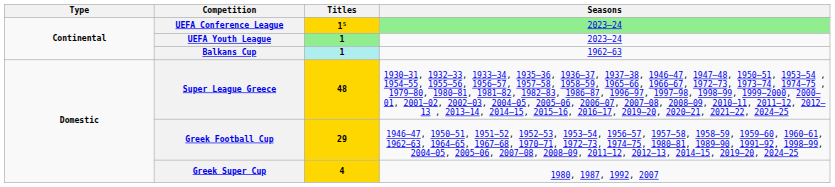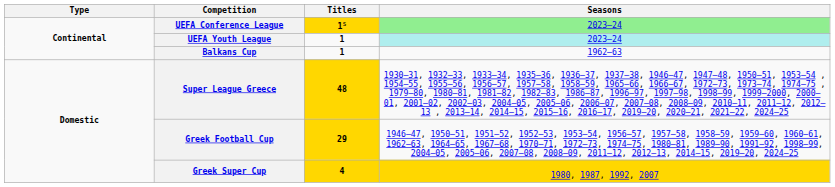UEFA Youth League | Titles: lightgreen background -> no background
UEFA Youth League | Seasons: no background -> paleturquoise background
Balkans Cup | Titles: paleturquoise background -> no background
Greek Super Cup | Seasons: no background -> gold background
